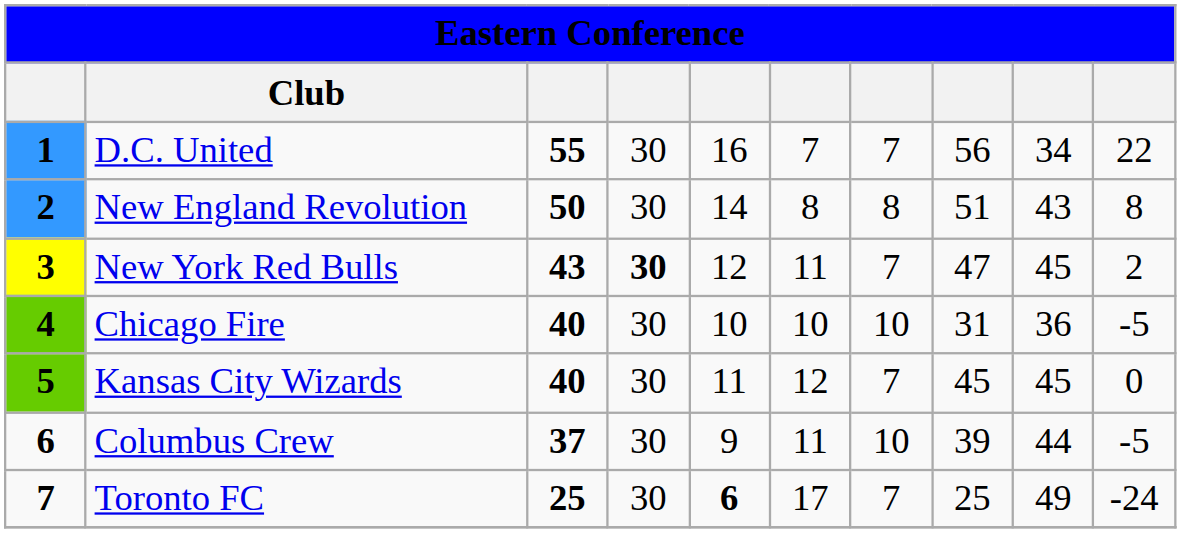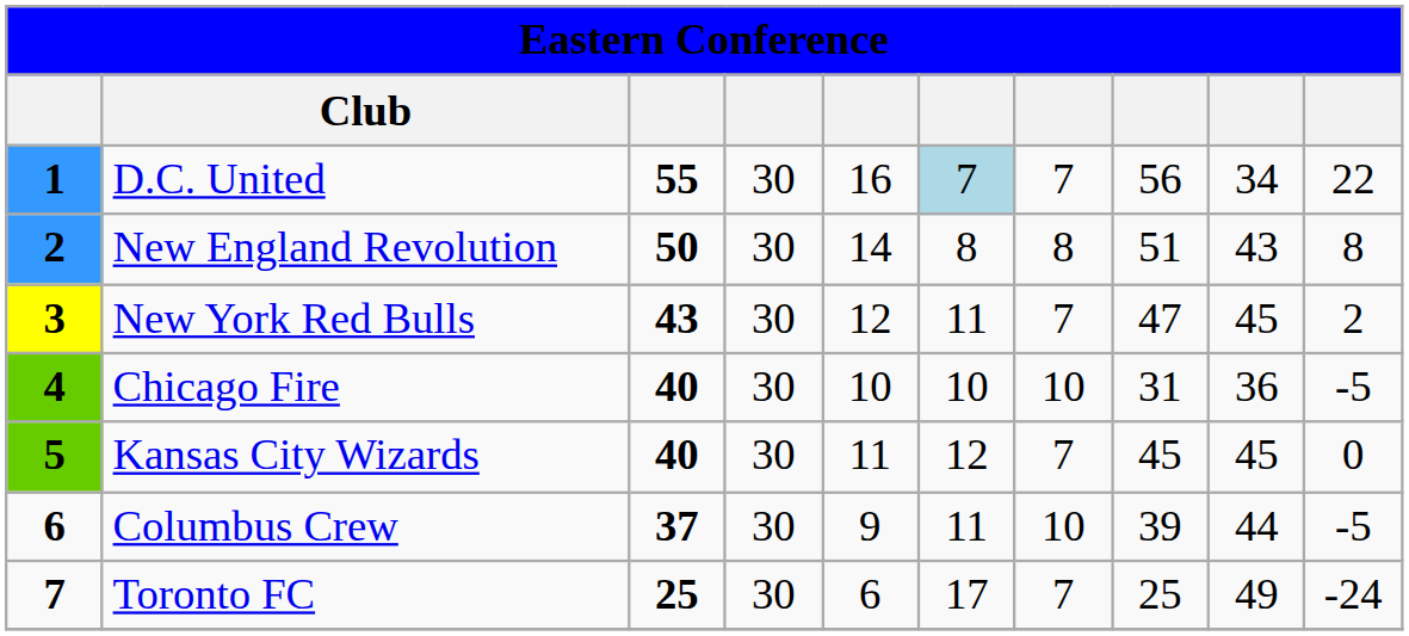D.C. United | column 6: no background -> lightblue background
New York Red Bulls | column 4: bold -> normal
Toronto FC | column 5: bold -> normal
